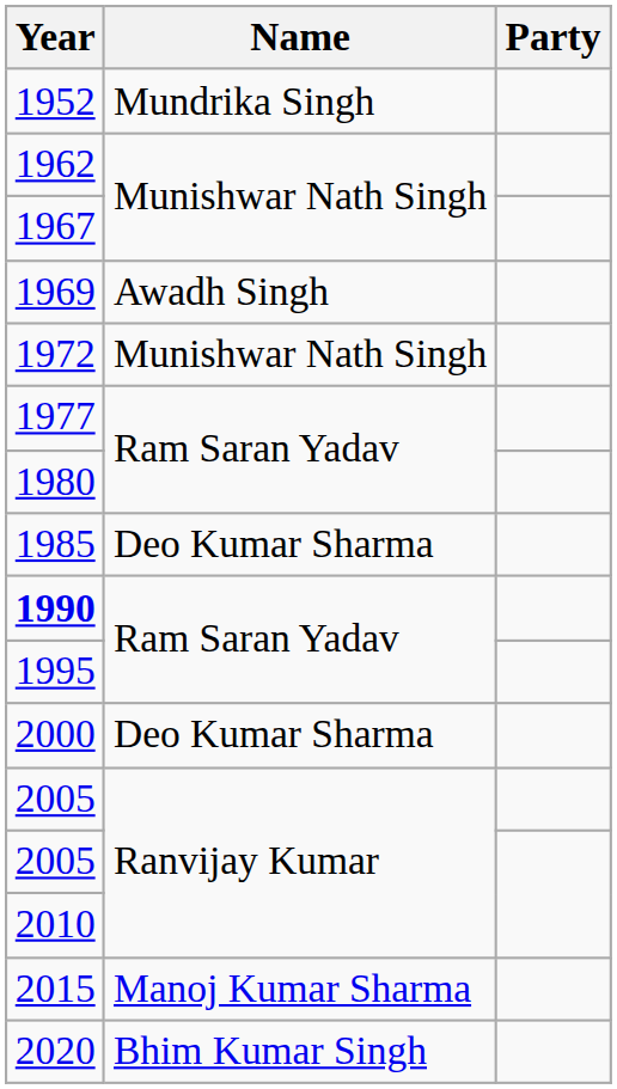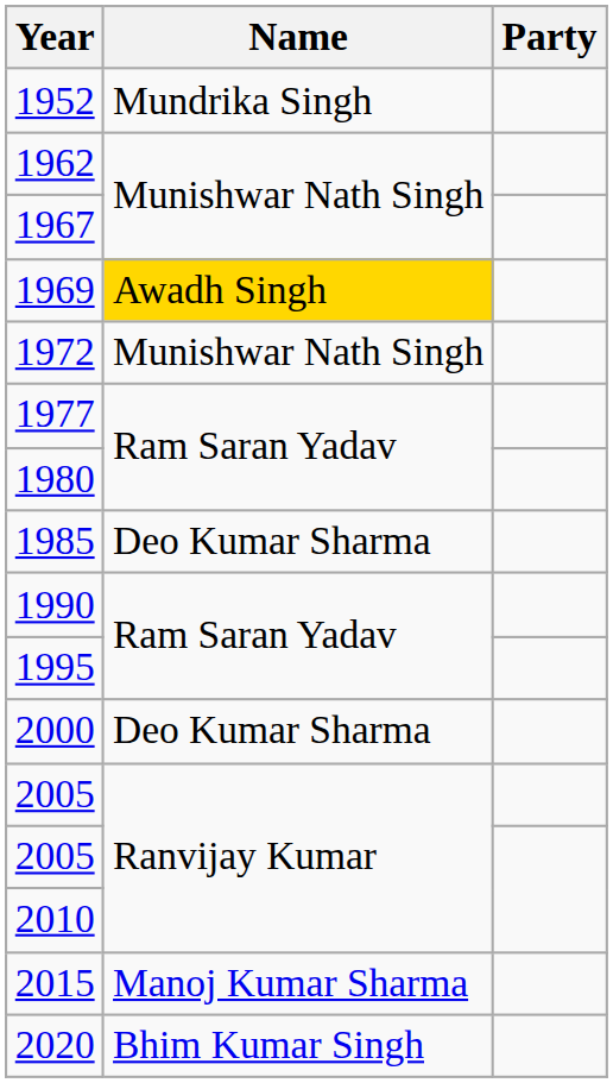1969 | Name: no background -> gold background
1990 | Year: bold -> normal
